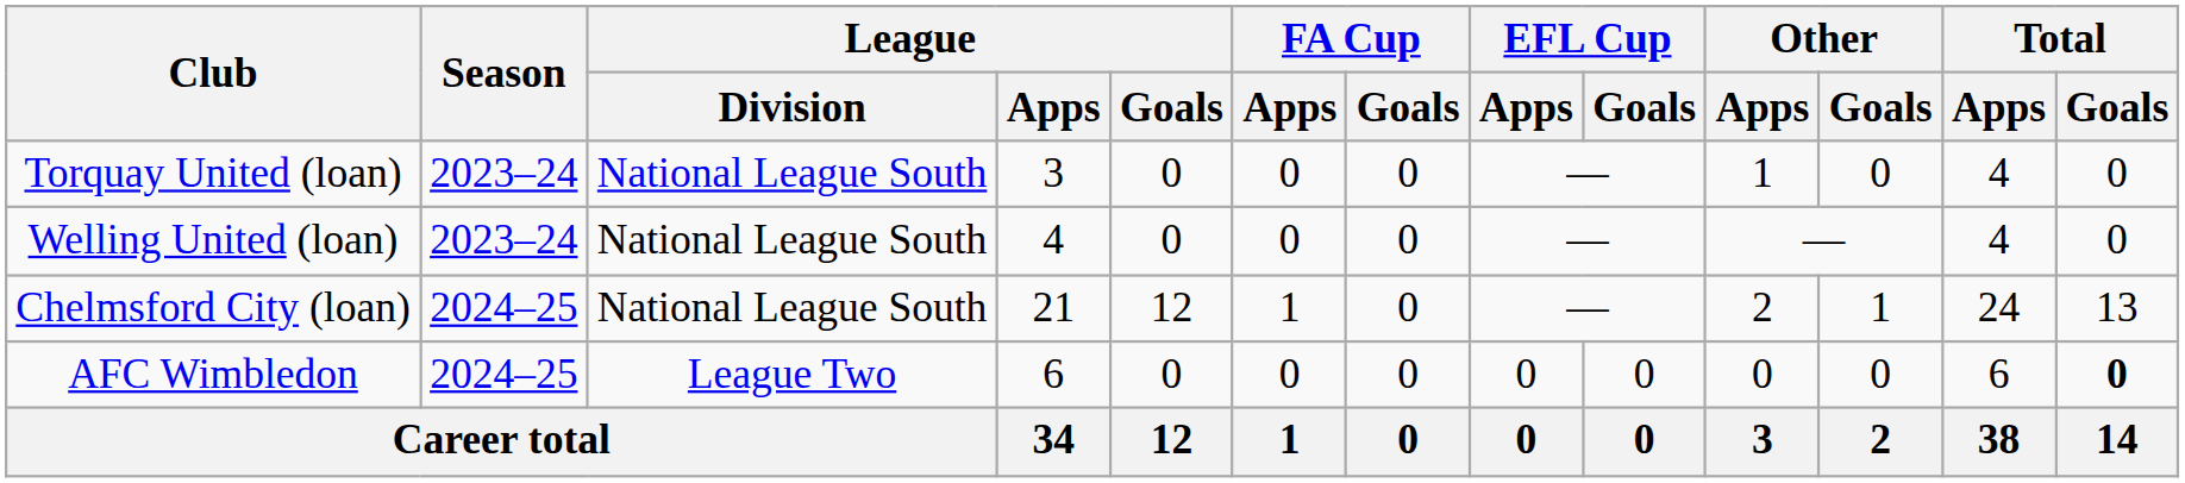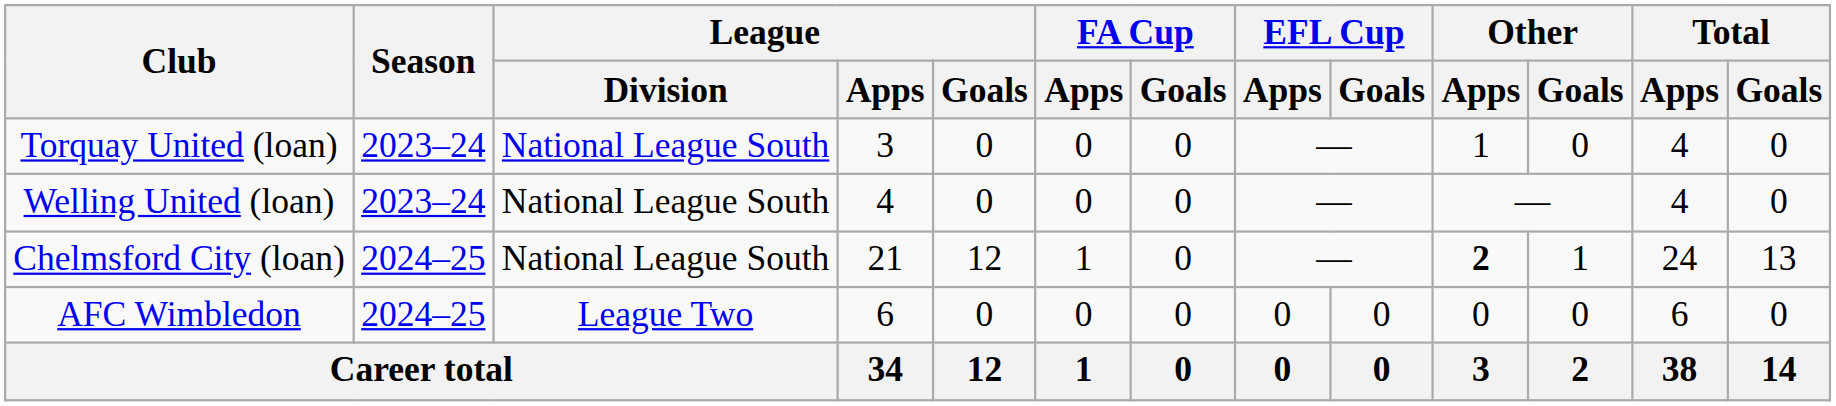Chelmsford City (loan) | Other / Apps: normal -> bold
AFC Wimbledon | Total / Goals: bold -> normal
